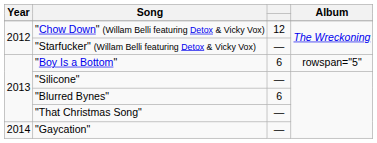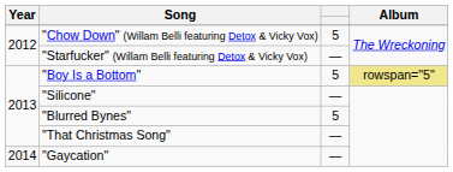"Chow Down" (Willam Belli featuring Detox & Vicky Vox) | column 3: 12 -> 5
"Boy Is a Bottom" | column 3: 6 -> 5
"Boy Is a Bottom" | Album: no background -> khaki background
"Blurred Bynes" | column 3: 6 -> 5
